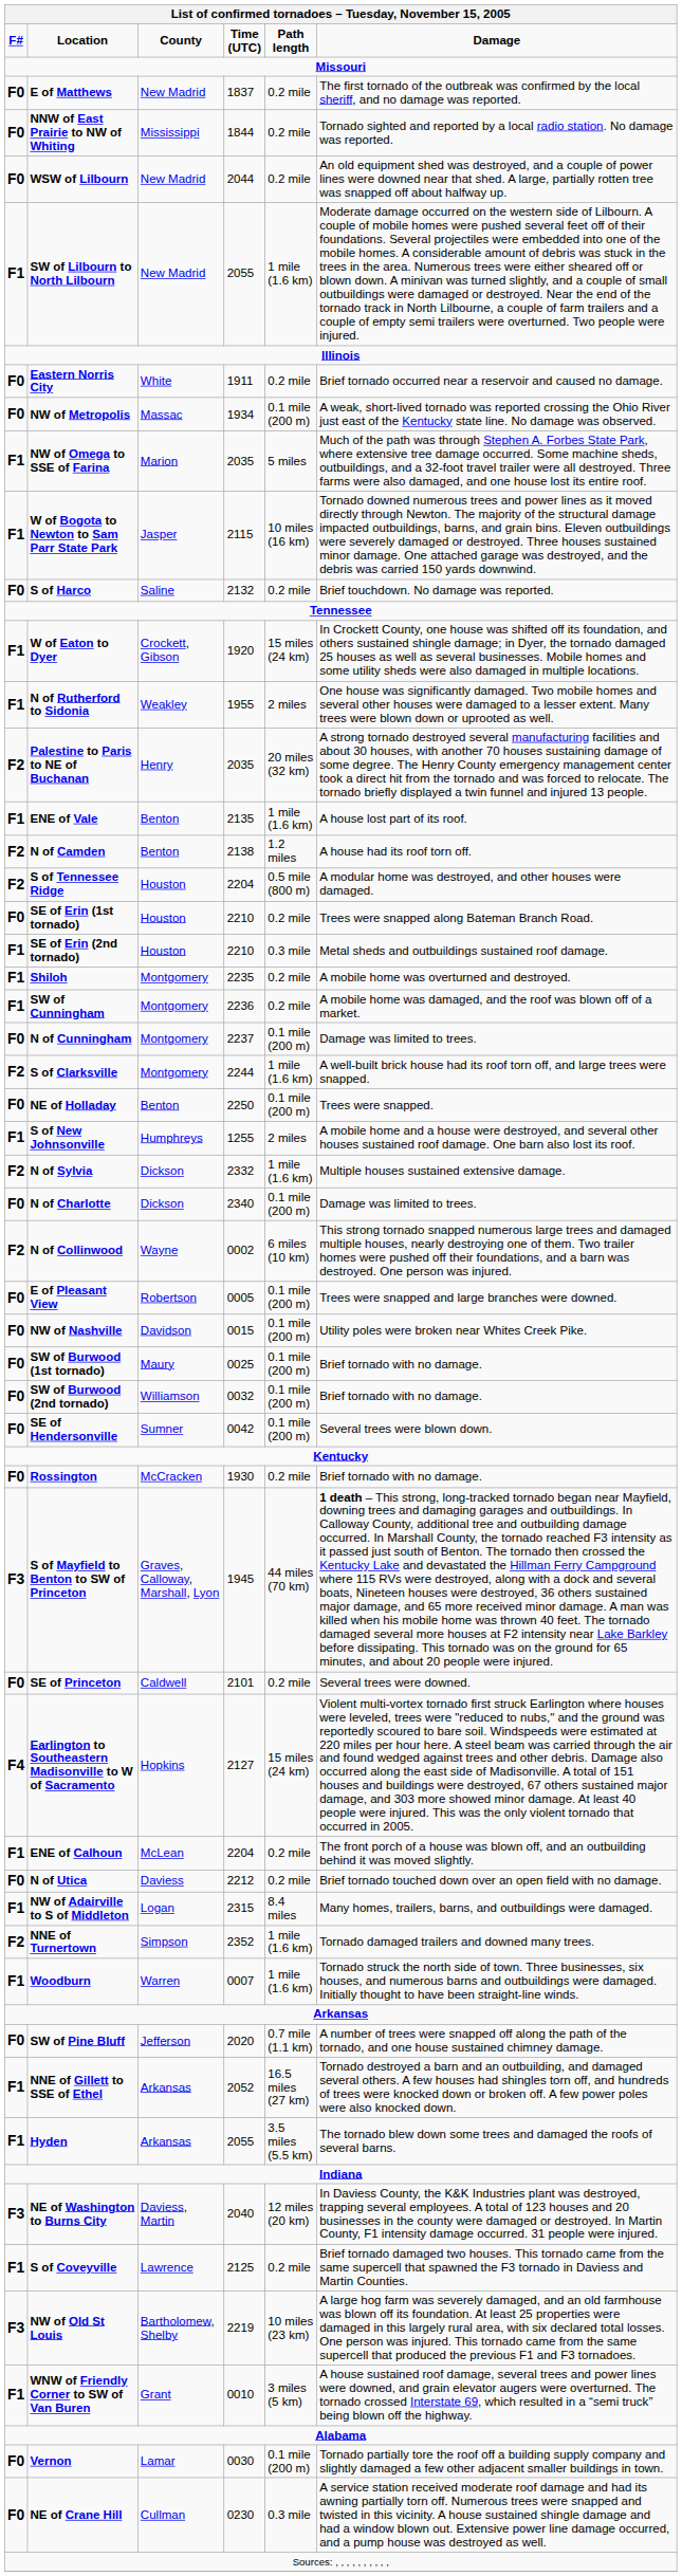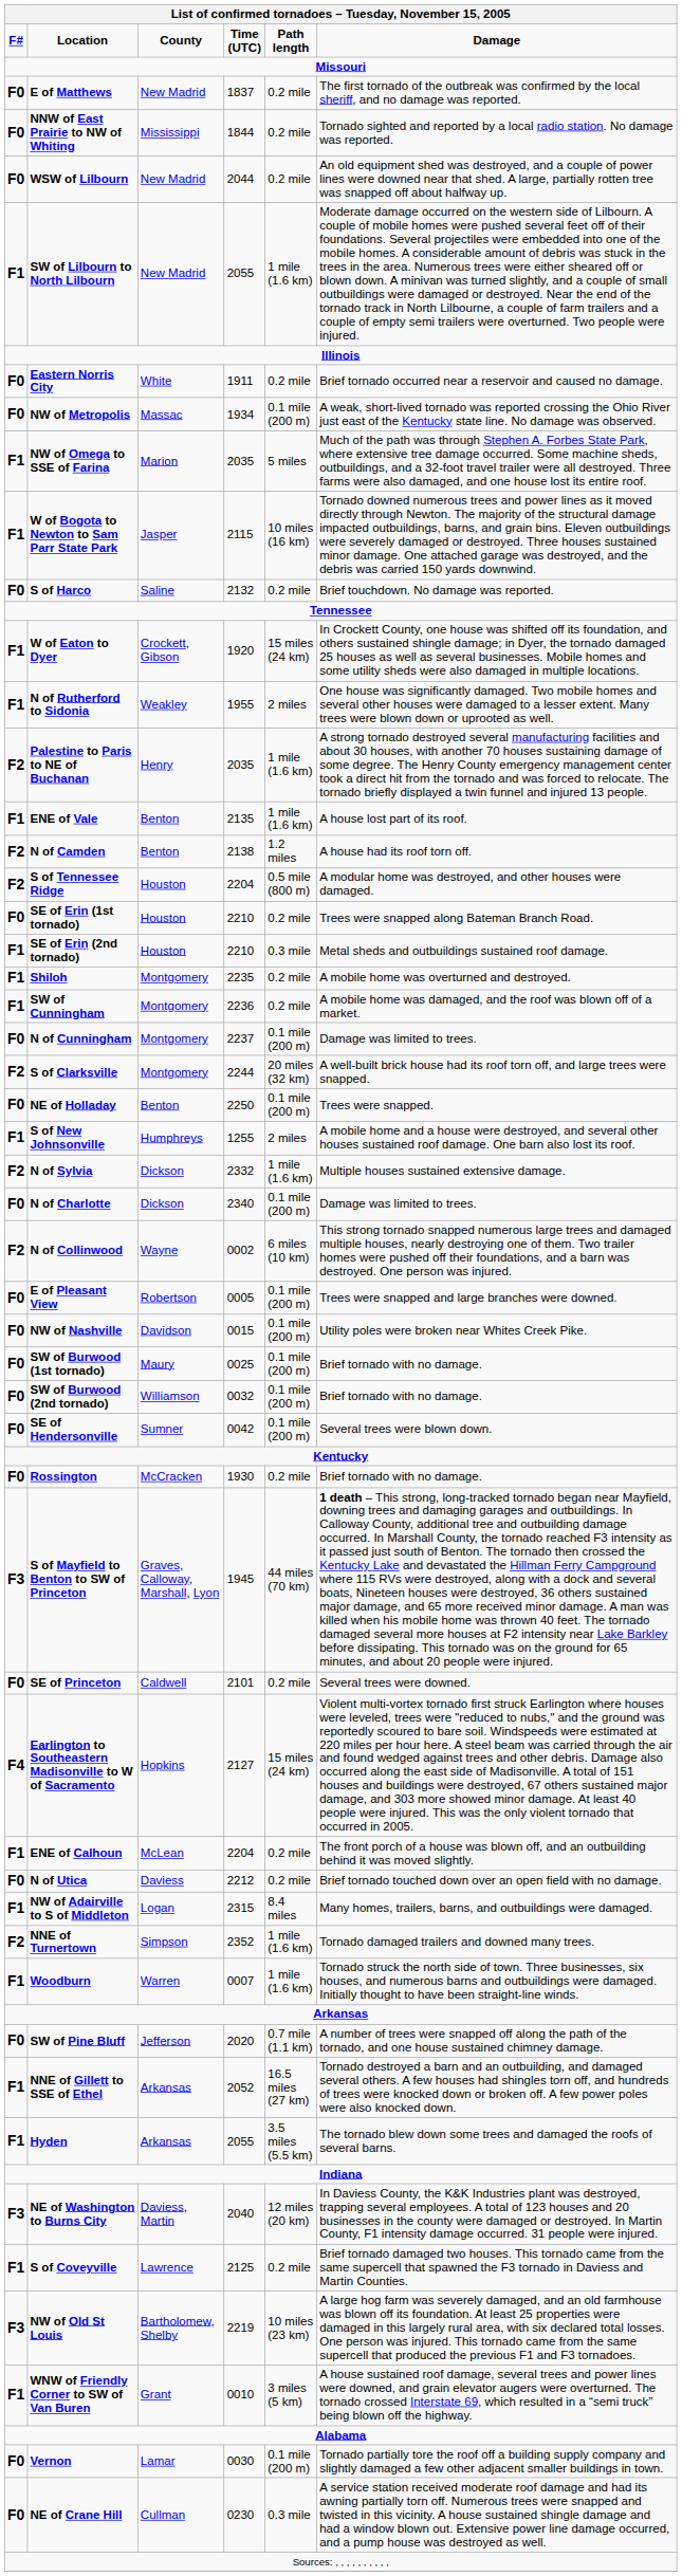Palestine to Paris to NE of Buchanan | column 5: 20 miles (32 km) -> 1 mile (1.6 km)
S of Clarksville | column 5: 1 mile (1.6 km) -> 20 miles (32 km)
